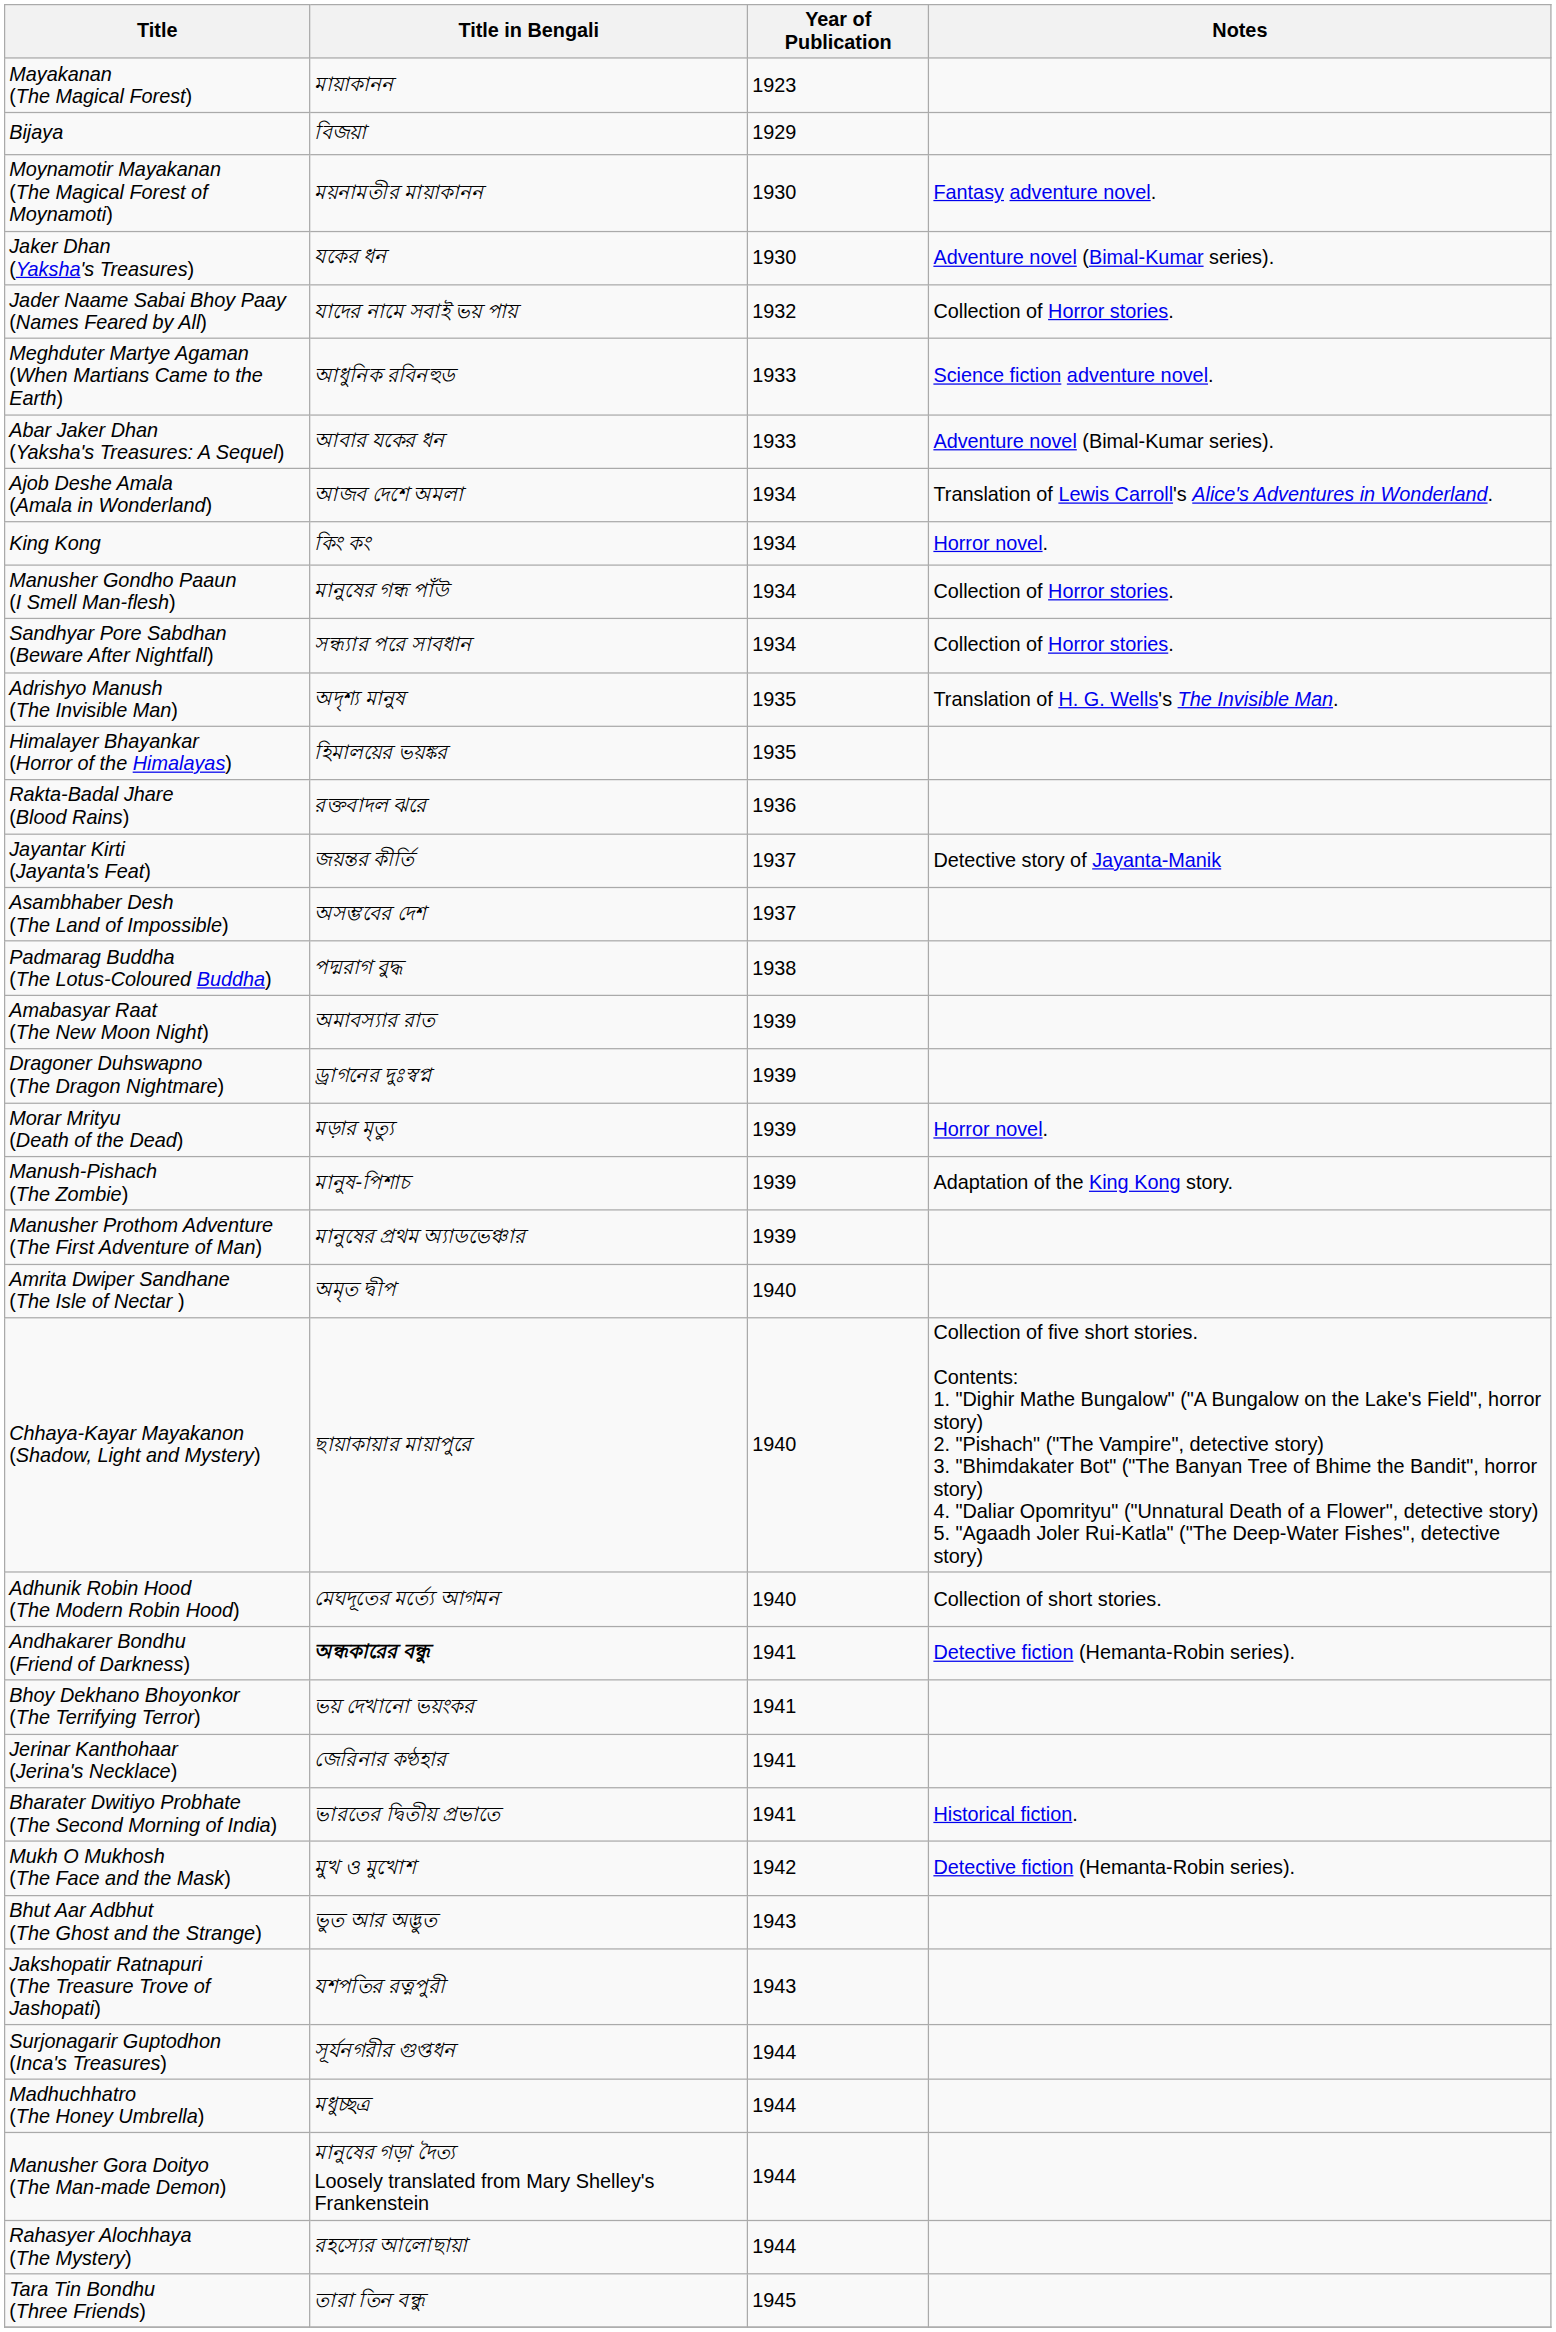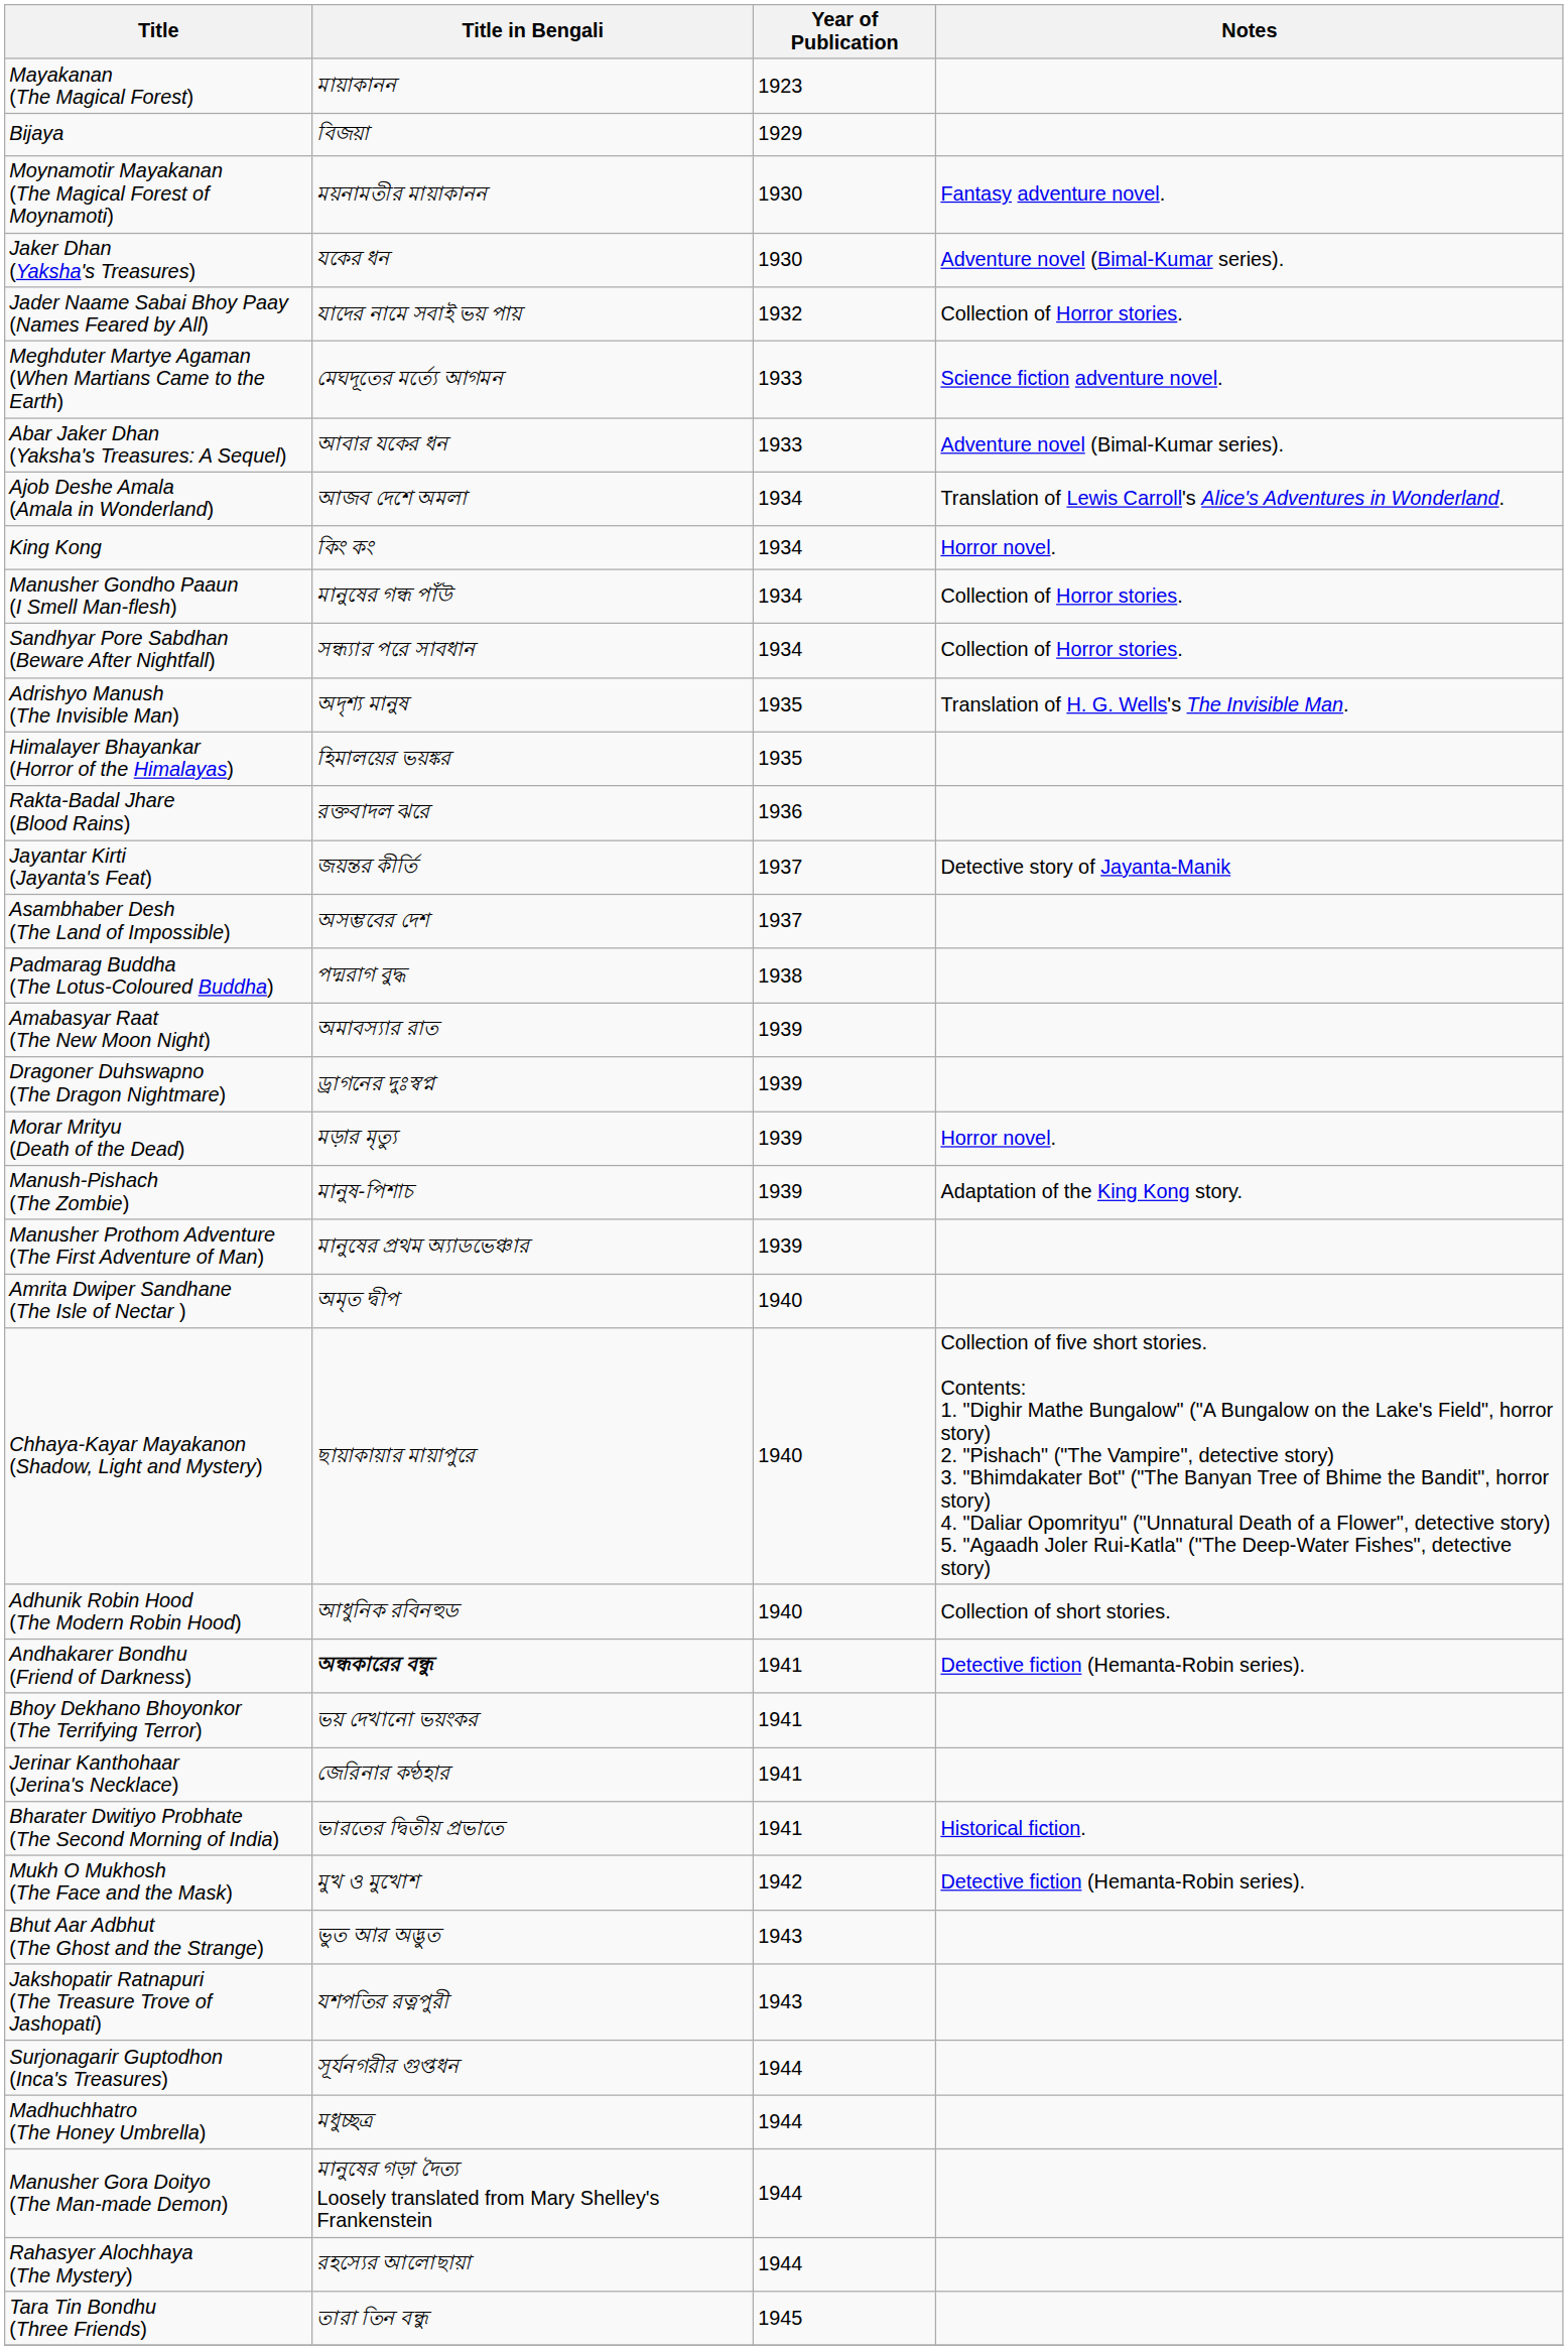Meghduter Martye Agaman (When Martians Came to the Earth) | Title in Bengali: আধুনিক রবিনহুড -> মেঘদূতের মর্ত্যে আগমন
Adhunik Robin Hood (The Modern Robin Hood) | Title in Bengali: মেঘদূতের মর্ত্যে আগমন -> আধুনিক রবিনহুড
